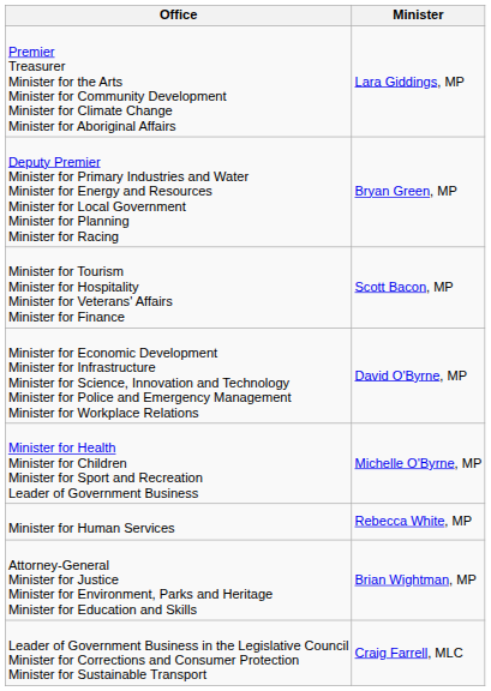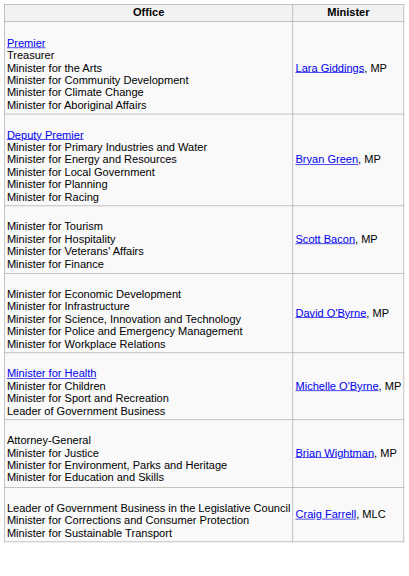- row: Minister for Human Services | Rebecca White, MP
